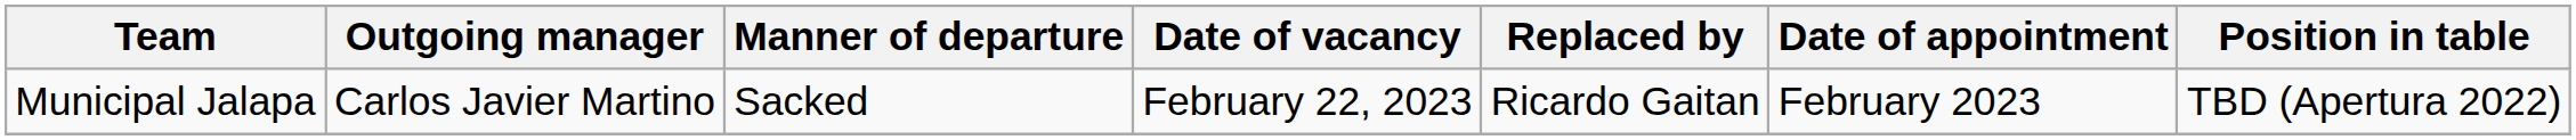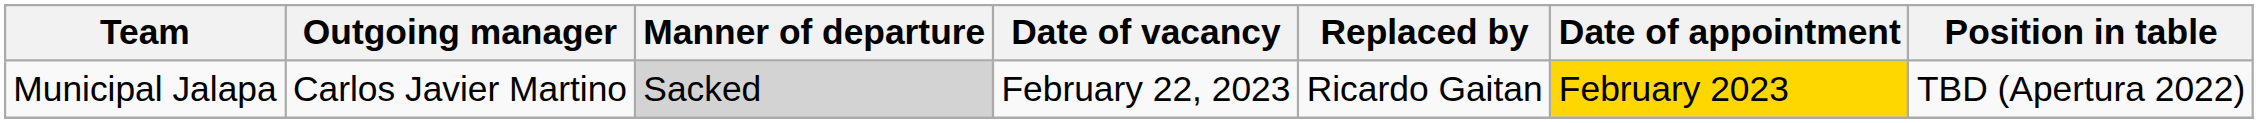Municipal Jalapa | Manner of departure: no background -> lightgrey background
Municipal Jalapa | Date of appointment: no background -> gold background
